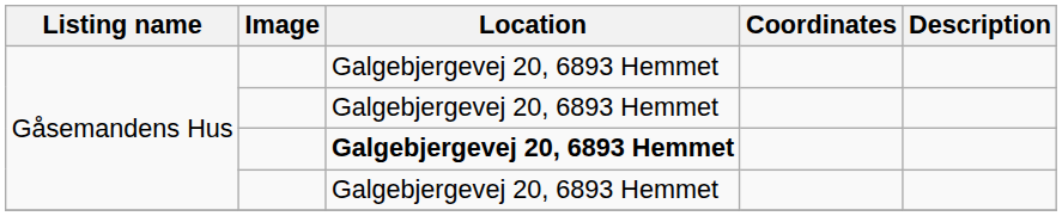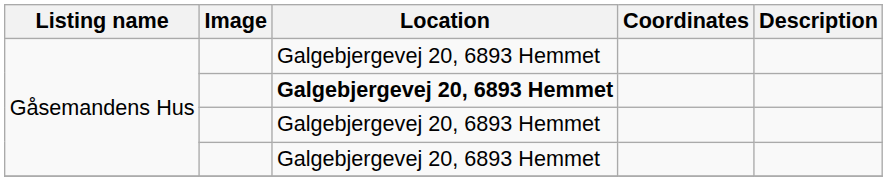row 3 | Location: normal -> bold
row 4 | Location: bold -> normal
